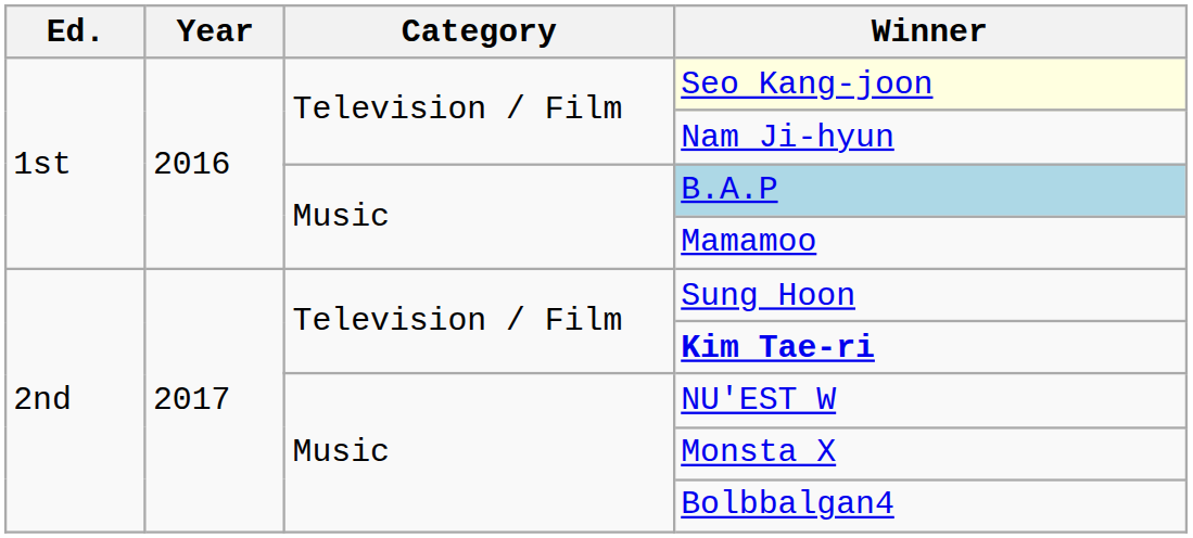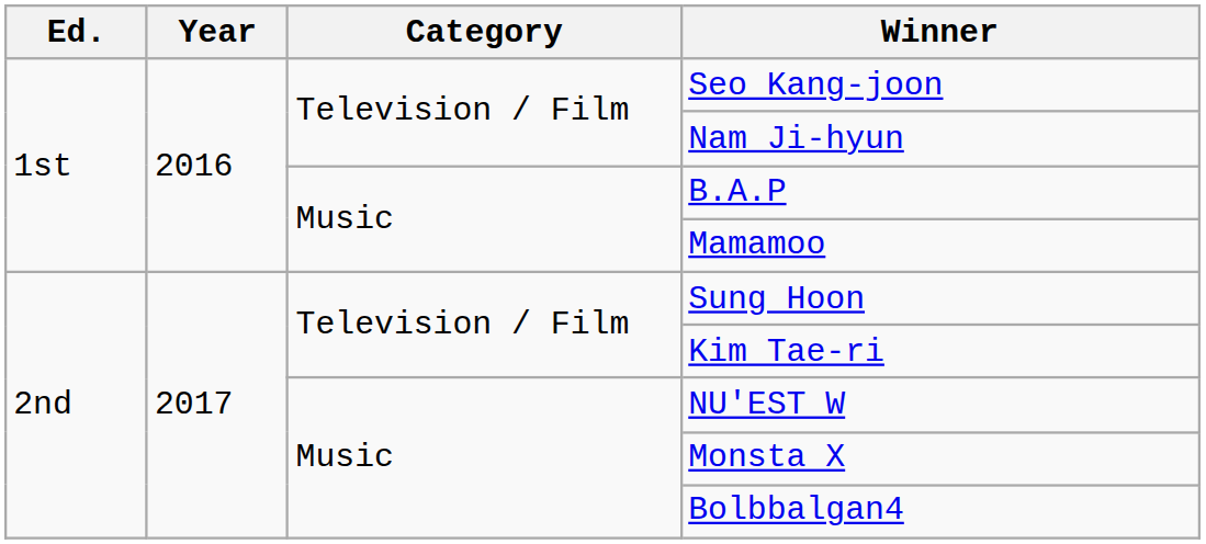Seo Kang-joon | Winner: lightyellow background -> no background
B.A.P | Winner: lightblue background -> no background
Kim Tae-ri | Winner: bold -> normal
